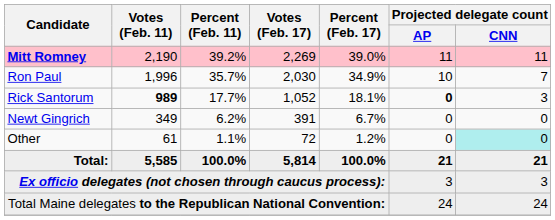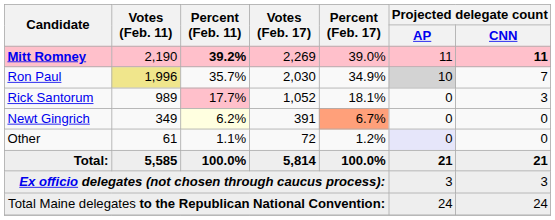Mitt Romney | Percent (Feb. 11): normal -> bold
Mitt Romney | Projected delegate count / CNN: normal -> bold
Ron Paul | Votes (Feb. 11): no background -> khaki background
Ron Paul | Projected delegate count / AP: no background -> lightgrey background
Rick Santorum | Votes (Feb. 11): bold -> normal
Rick Santorum | Percent (Feb. 11): no background -> pink background
Rick Santorum | Projected delegate count / AP: bold -> normal
Newt Gingrich | Percent (Feb. 11): no background -> lightyellow background
Newt Gingrich | Percent (Feb. 17): no background -> lightsalmon background
Other | Projected delegate count / AP: no background -> lavender background
Other | Projected delegate count / CNN: paleturquoise background -> no background
